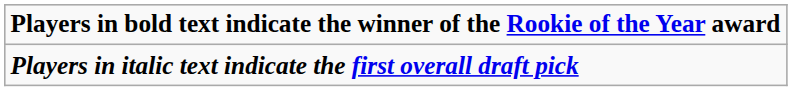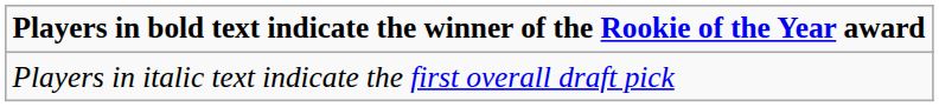row 2 | column 1: bold -> normal
